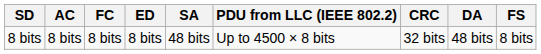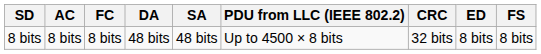columns swapped: DA <-> ED
